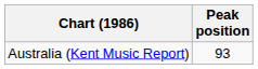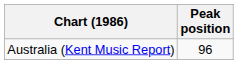Australia (Kent Music Report) | Peak position: 93 -> 96
